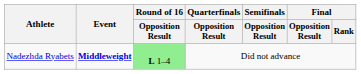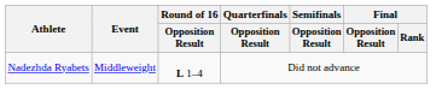Nadezhda Ryabets | Event: bold -> normal
Nadezhda Ryabets | Round of 16 / Opposition Result: lightgreen background -> no background
